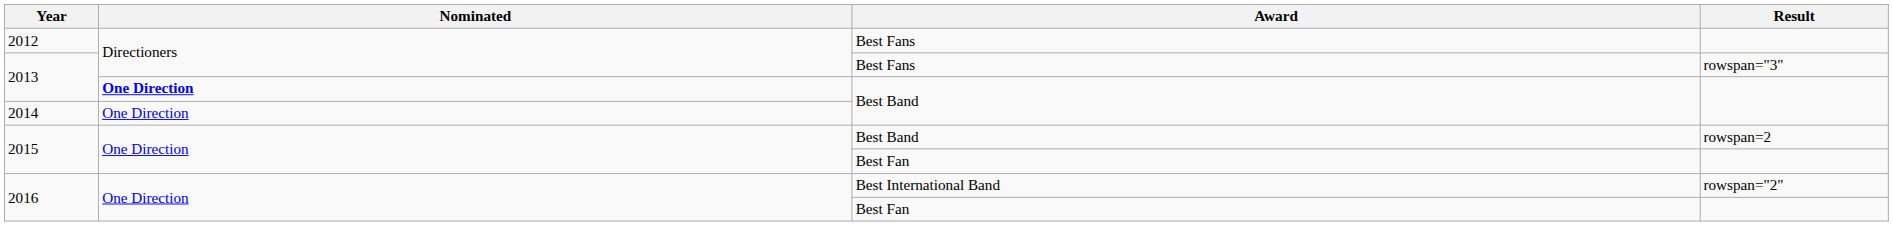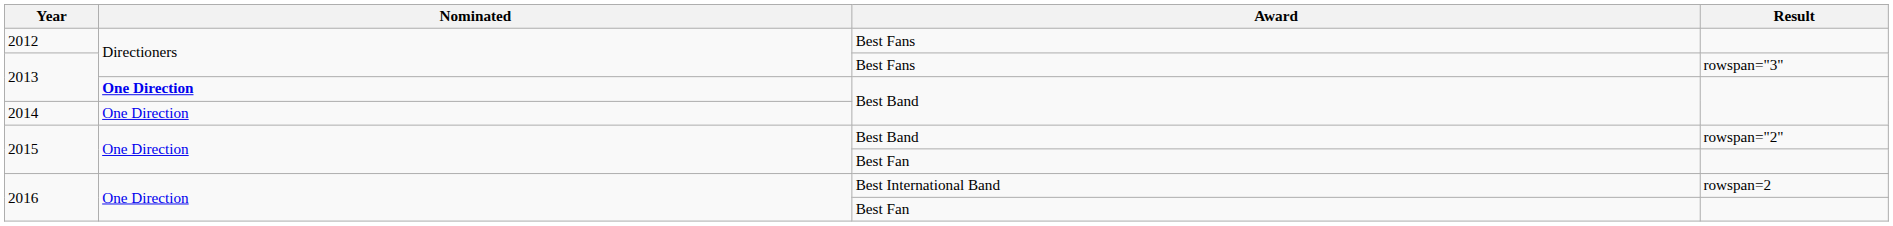2015 / Best Band | Result: rowspan=2 -> rowspan="2"
2016 / Best International Band | Result: rowspan="2" -> rowspan=2
